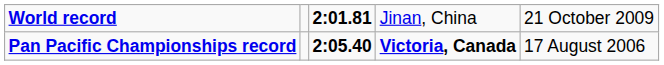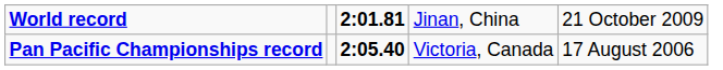Pan Pacific Championships record | column 4: bold -> normal
